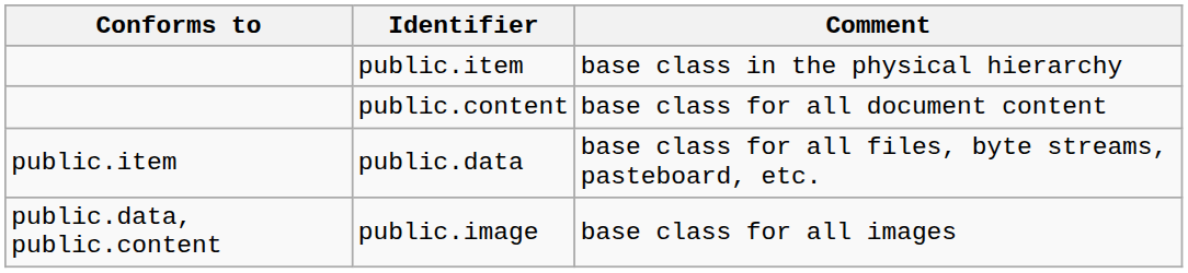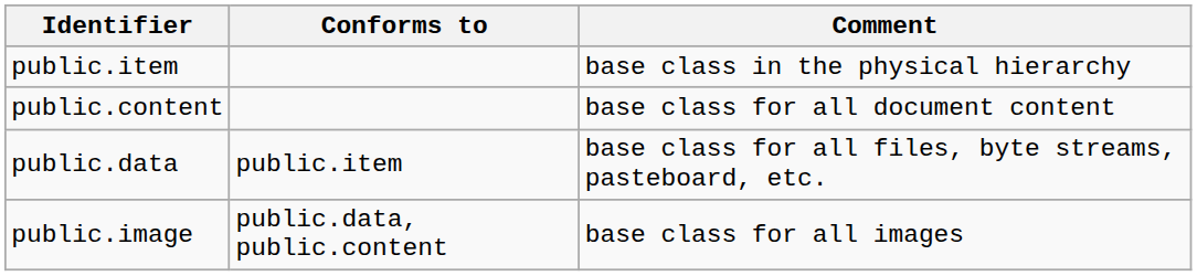columns swapped: Identifier <-> Conforms to
